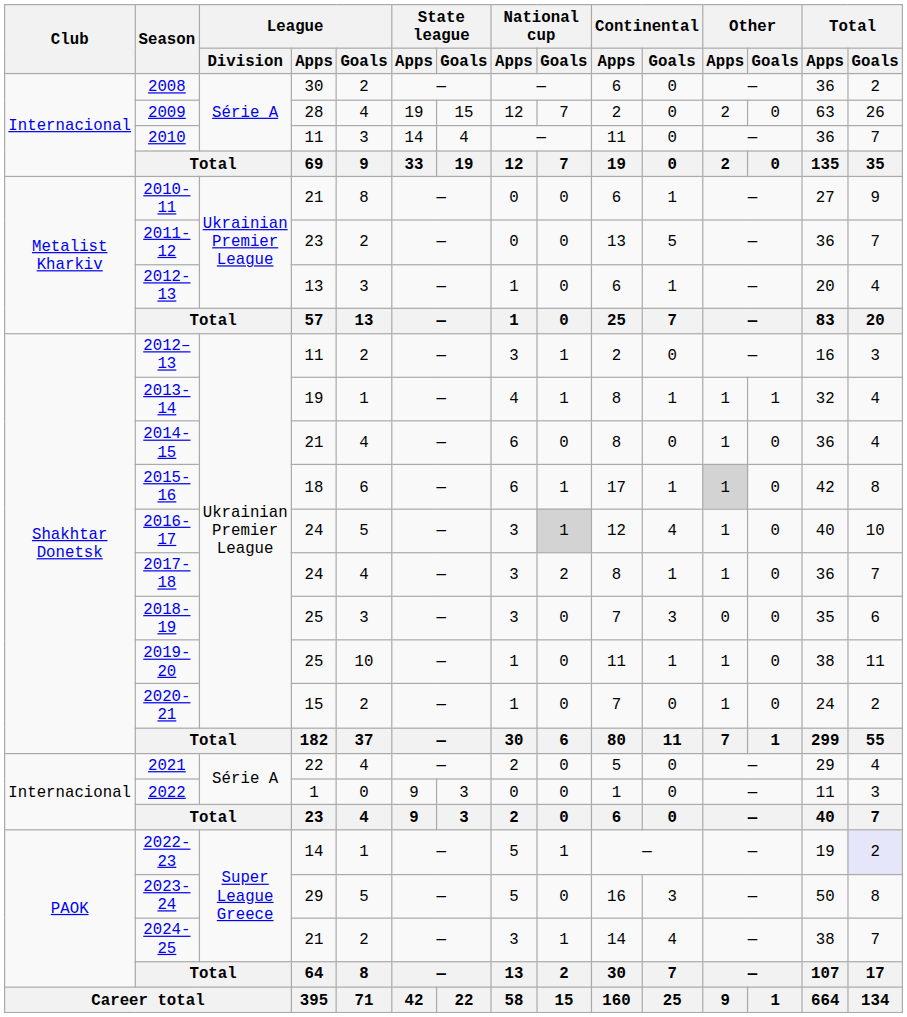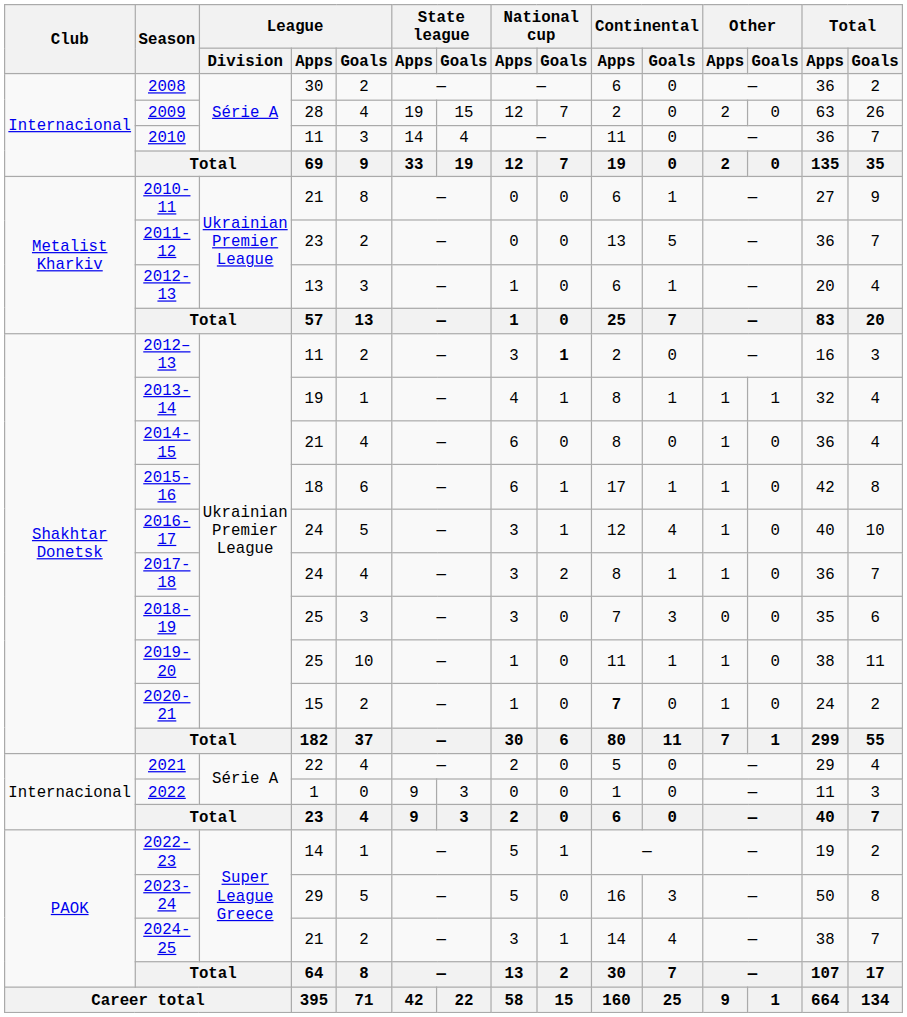2012–13 | National cup / Goals: normal -> bold
2015-16 | Other / Apps: lightgrey background -> no background
2016-17 | National cup / Goals: lightgrey background -> no background
2020-21 | Continental / Apps: normal -> bold
2022-23 | Total / Goals: lavender background -> no background
